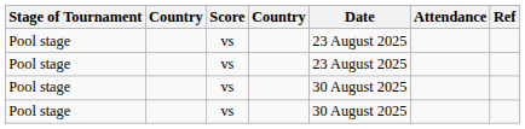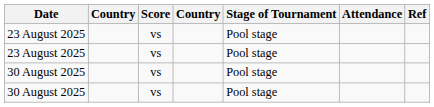columns swapped: Date <-> Stage of Tournament
